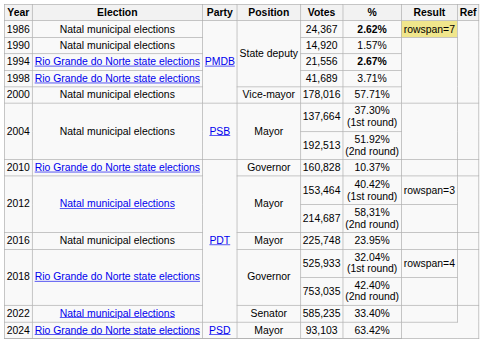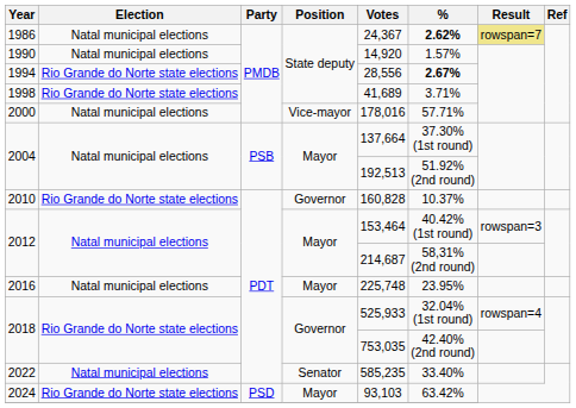1994 | Votes: 21,556 -> 28,556
